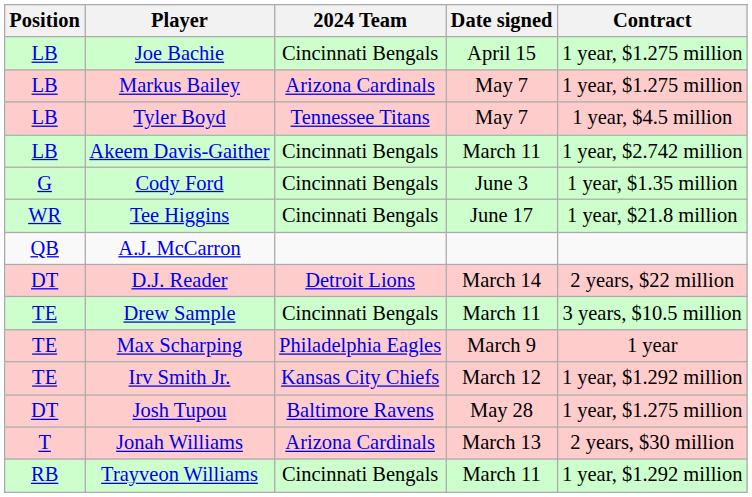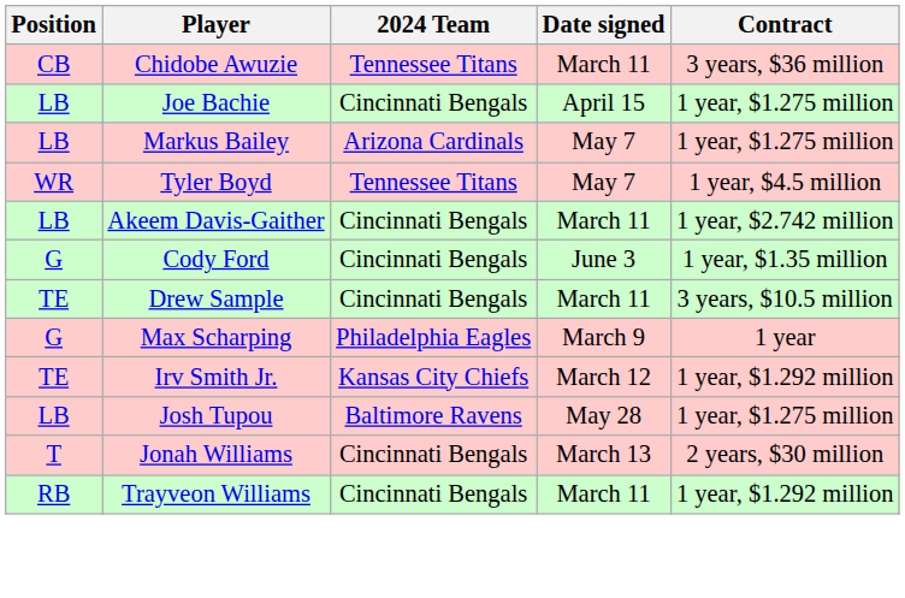+ row: CB | Chidobe Awuzie | Tennessee Titans | March 11 | 3 years, $36 million
Tyler Boyd | Position: LB -> WR
- row: WR | Tee Higgins | Cincinnati Bengals | June 17 | 1 year, $21.8 million
- row: QB | A.J. McCarron
- row: DT | D.J. Reader | Detroit Lions | March 14 | 2 years, $22 million
Max Scharping | Position: TE -> G
Josh Tupou | Position: DT -> LB
Jonah Williams | 2024 Team: Arizona Cardinals -> Cincinnati Bengals
